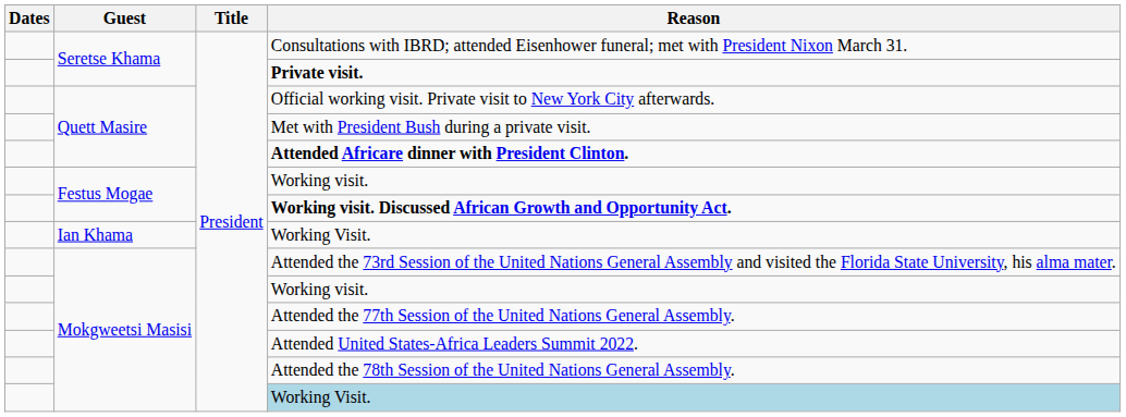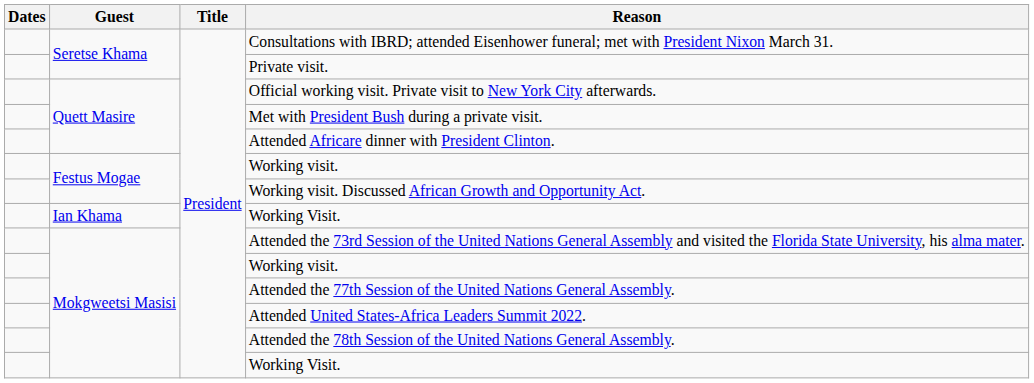Private visit. | Reason: bold -> normal
Attended Africare dinner with President Clinton. | Reason: bold -> normal
Working visit. Discussed African Growth and Opportunity Act. | Reason: bold -> normal
Mokgweetsi Masisi / Working Visit. | Reason: lightblue background -> no background
